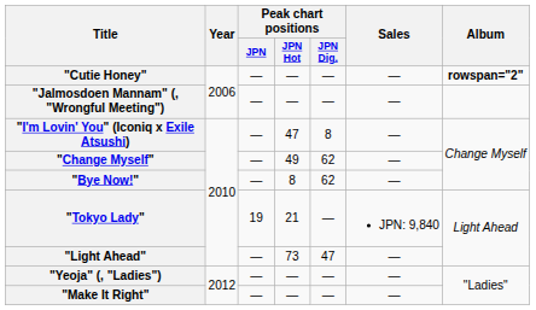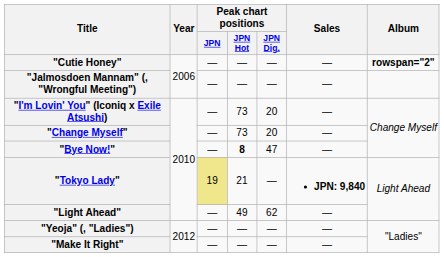"I'm Lovin' You" (Iconiq x Exile Atsushi) | Peak chart positions / JPN Hot: 47 -> 73
"I'm Lovin' You" (Iconiq x Exile Atsushi) | Peak chart positions / JPN Dig.: 8 -> 20
"Change Myself" | Peak chart positions / JPN Hot: 49 -> 73
"Change Myself" | Peak chart positions / JPN Dig.: 62 -> 20
"Bye Now!" | Peak chart positions / JPN Hot: normal -> bold
"Bye Now!" | Peak chart positions / JPN Dig.: 62 -> 47
"Tokyo Lady" | Peak chart positions / JPN: no background -> khaki background
"Tokyo Lady" | Sales: normal -> bold
"Light Ahead" | Peak chart positions / JPN Hot: 73 -> 49
"Light Ahead" | Peak chart positions / JPN Dig.: 47 -> 62
